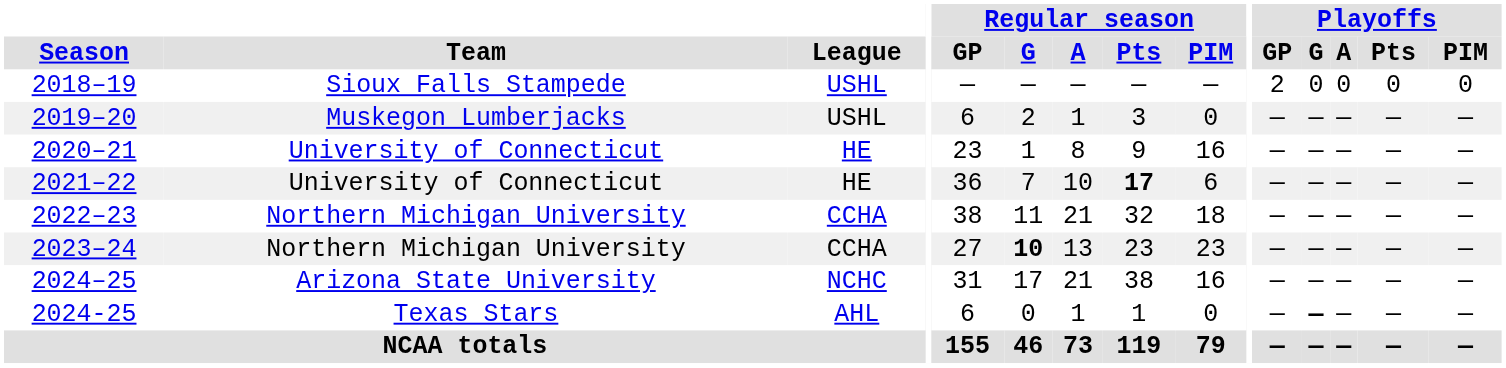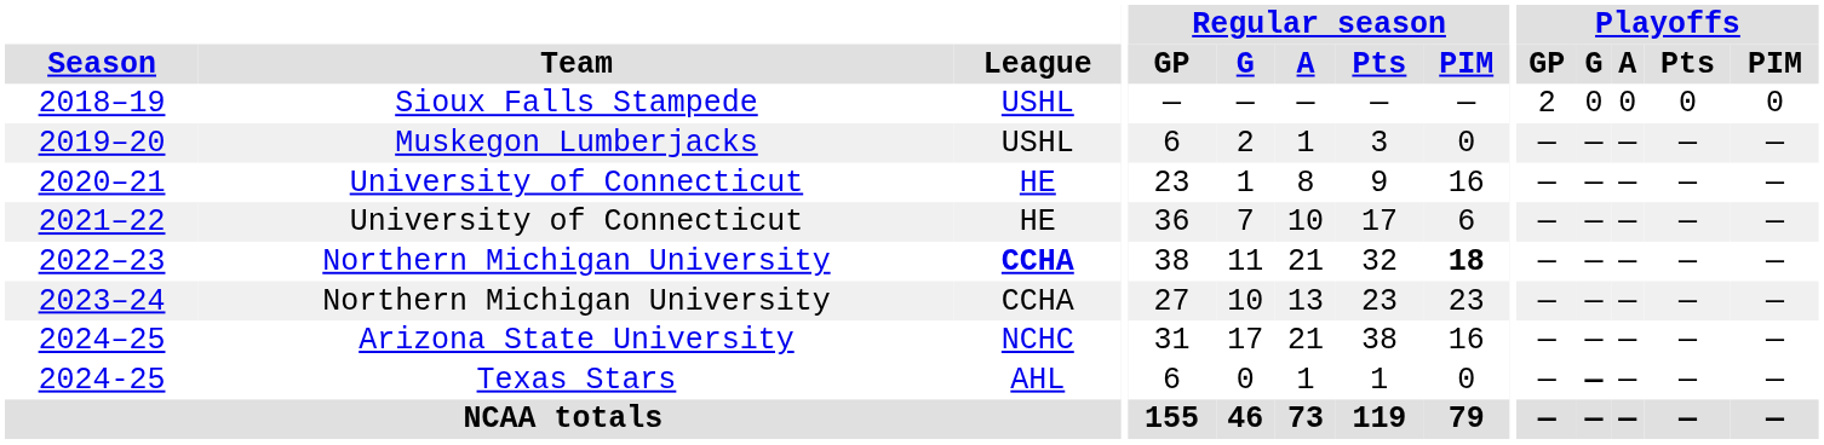2021–22 | Regular season / Pts: bold -> normal
2022–23 | League: normal -> bold
2022–23 | Regular season / PIM: normal -> bold
2023–24 | Regular season / G: bold -> normal
